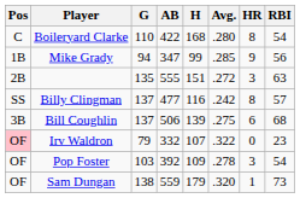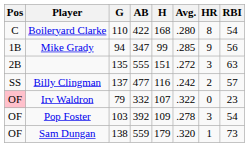Billy Clingman | HR: 8 -> 2
- row: 3B | Bill Coughlin | 137 | 506 | 139 | .275 | 6 | 68
